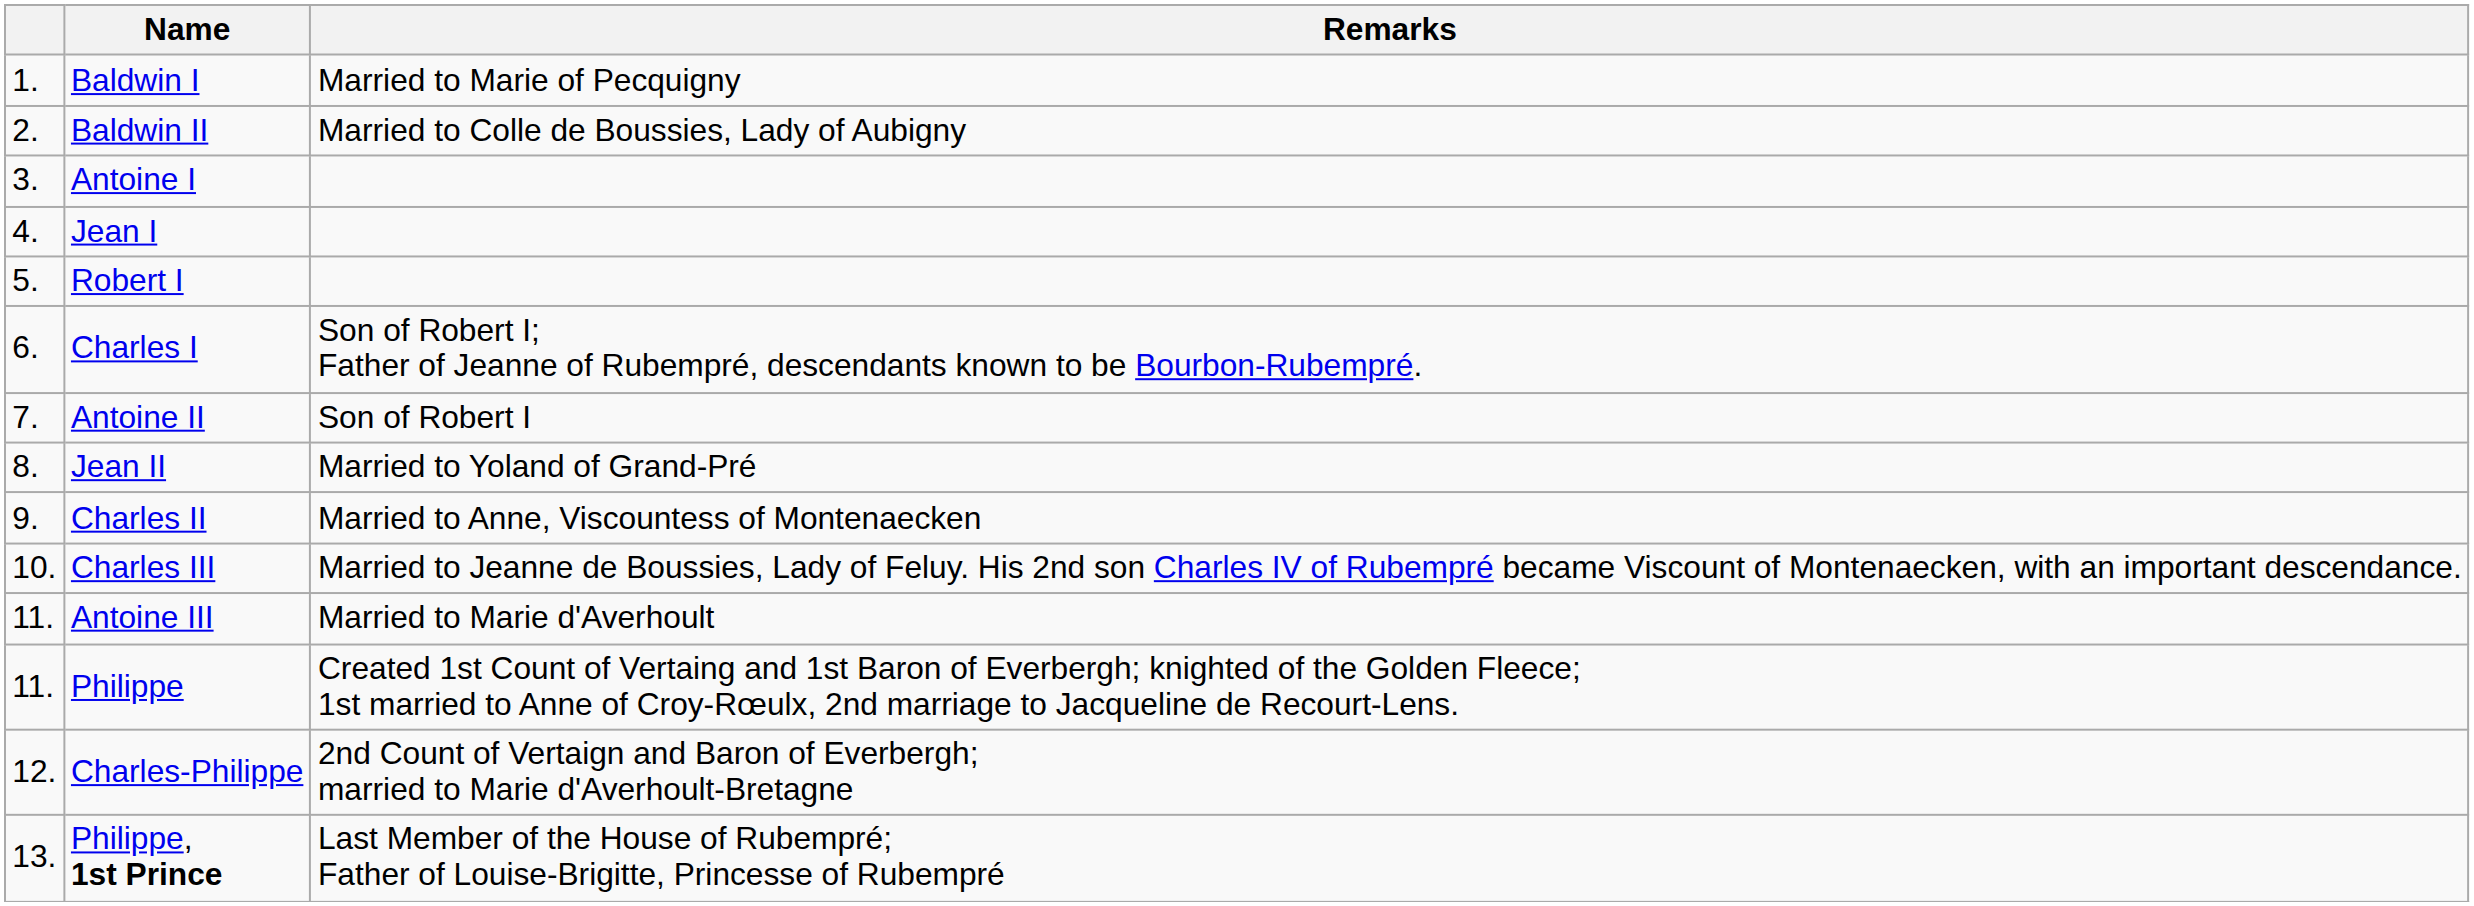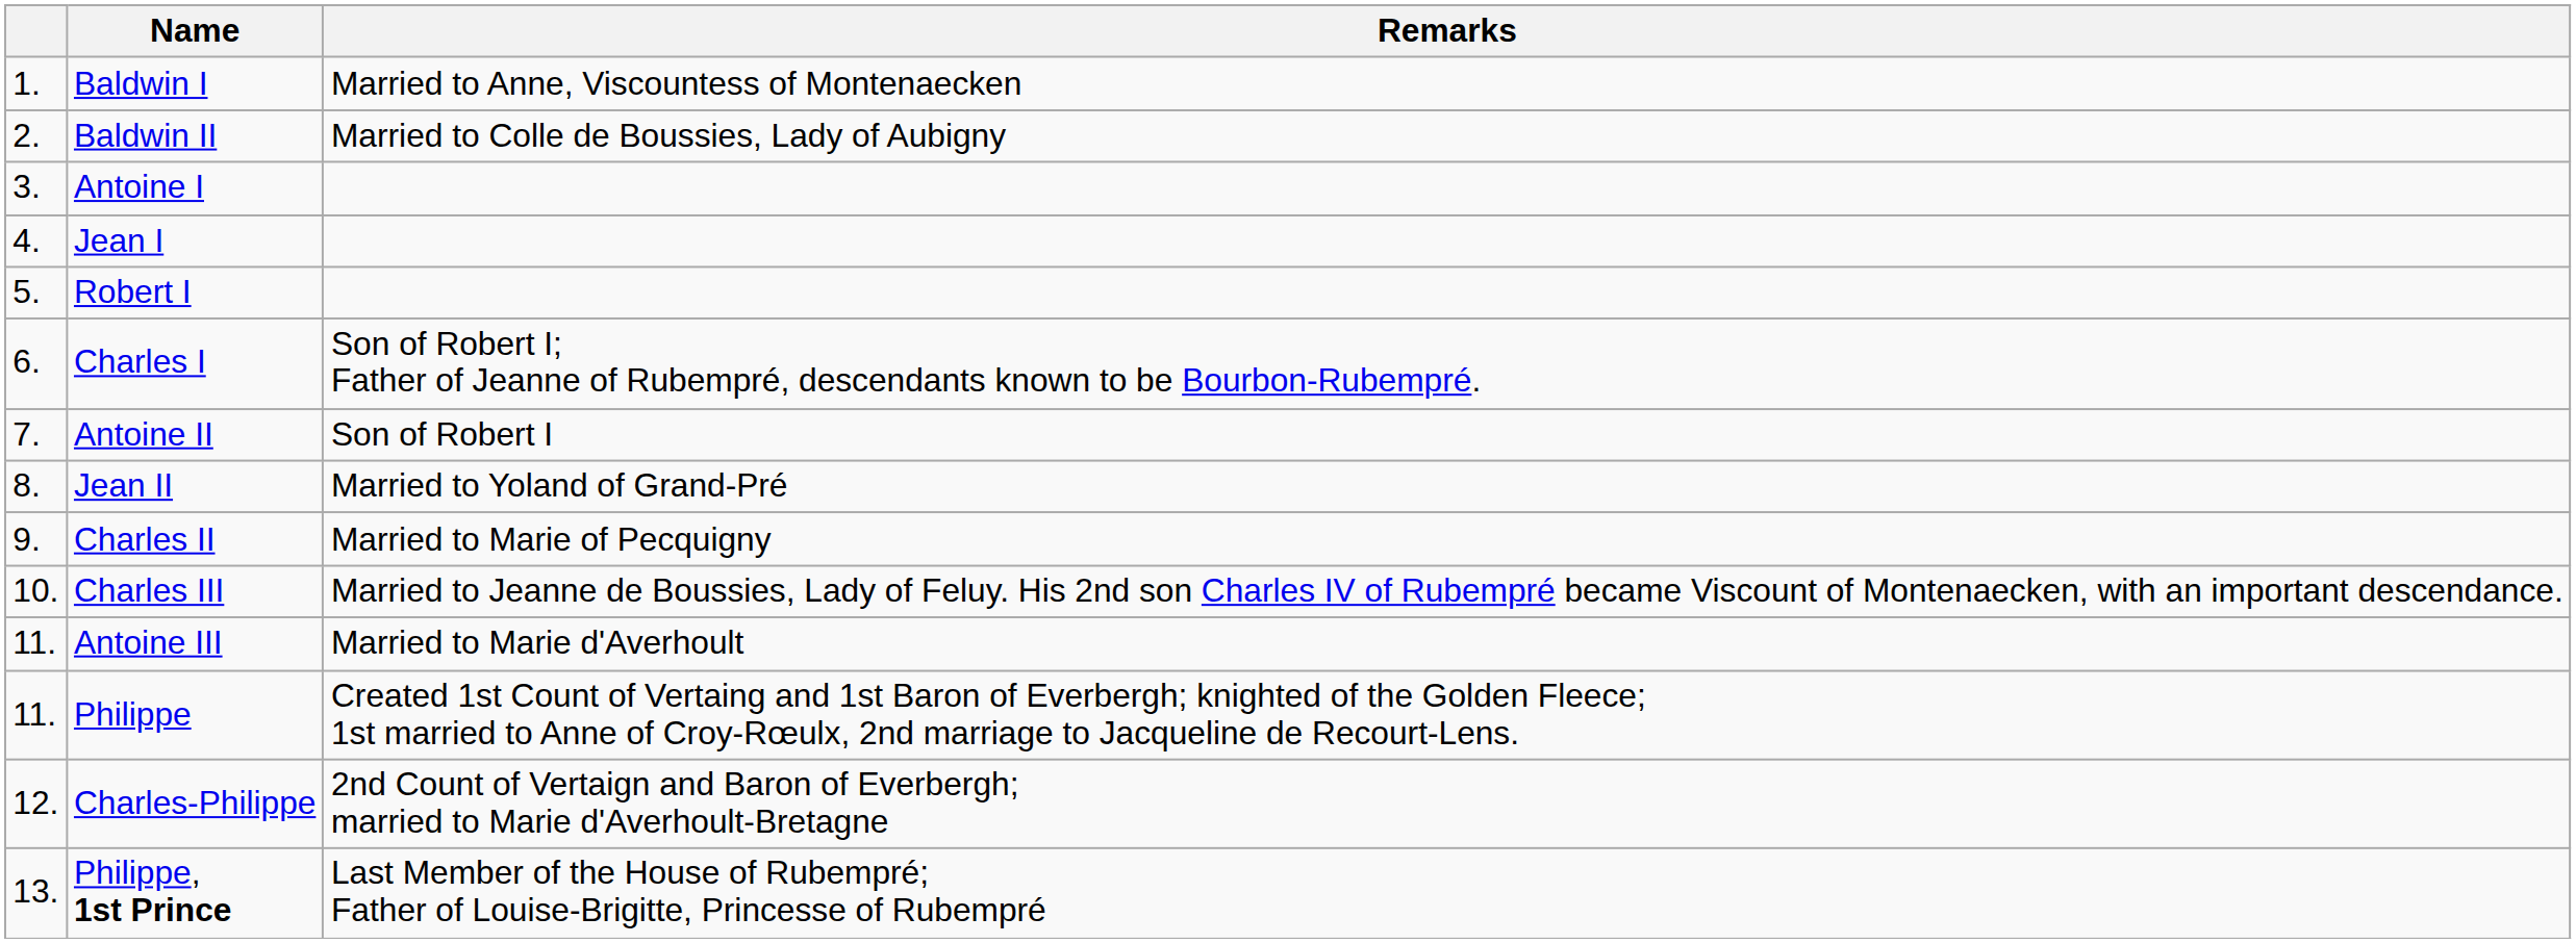Baldwin I | Remarks: Married to Marie of Pecquigny -> Married to Anne, Viscountess of Montenaecken
Charles II | Remarks: Married to Anne, Viscountess of Montenaecken -> Married to Marie of Pecquigny
